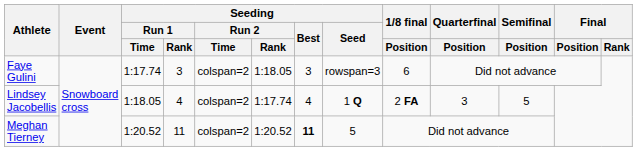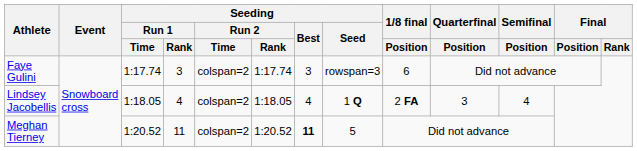Faye Gulini | Seeding / Run 2 / Rank: 1:18.05 -> 1:17.74
Lindsey Jacobellis | Seeding / Run 2 / Rank: 1:17.74 -> 1:18.05
Lindsey Jacobellis | Semifinal / Position: 5 -> 4
